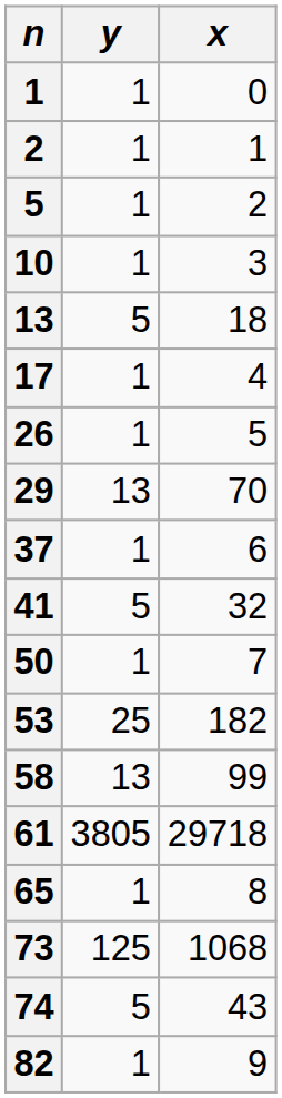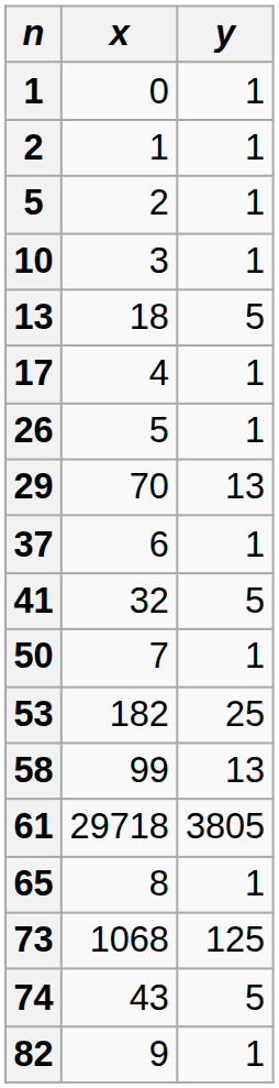columns swapped: x <-> y
